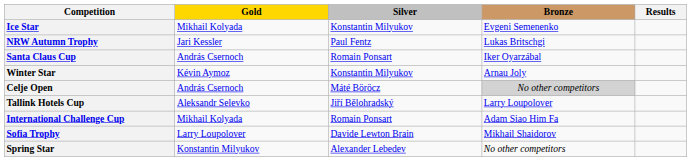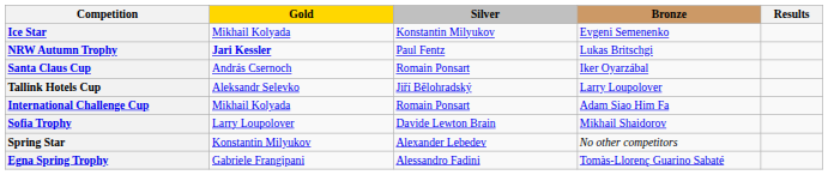NRW Autumn Trophy | Gold: normal -> bold
- row: Winter Star | Kévin Aymoz | Konstantin Milyukov | Arnau Joly
- row: Celje Open | András Csernoch | Máté Böröcz | No other competitors
+ row: Egna Spring Trophy | Gabriele Frangipani | Alessandro Fadini | Tomàs-Llorenç Guarino Sabaté
